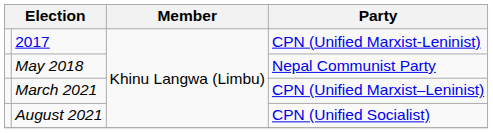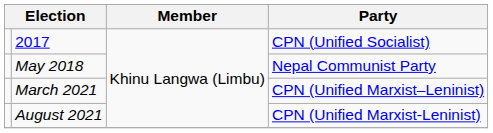2017 | Party: CPN (Unified Marxist-Leninist) -> CPN (Unified Socialist)
August 2021 | Party: CPN (Unified Socialist) -> CPN (Unified Marxist-Leninist)
